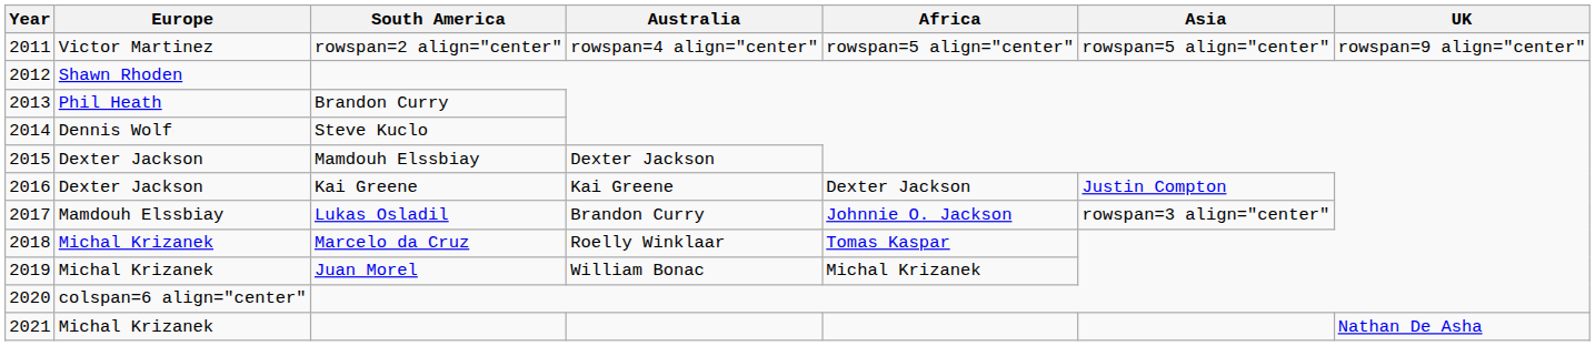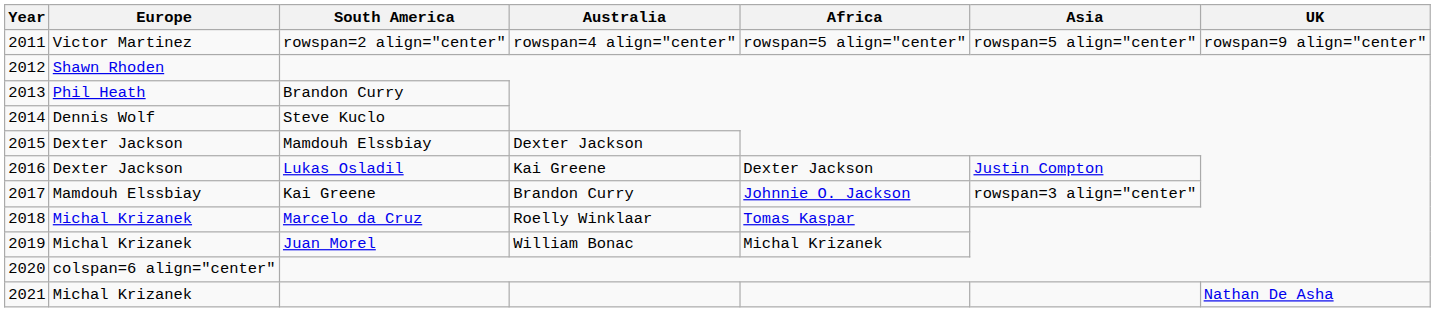2016 | South America: Kai Greene -> Lukas Osladil
2017 | South America: Lukas Osladil -> Kai Greene
